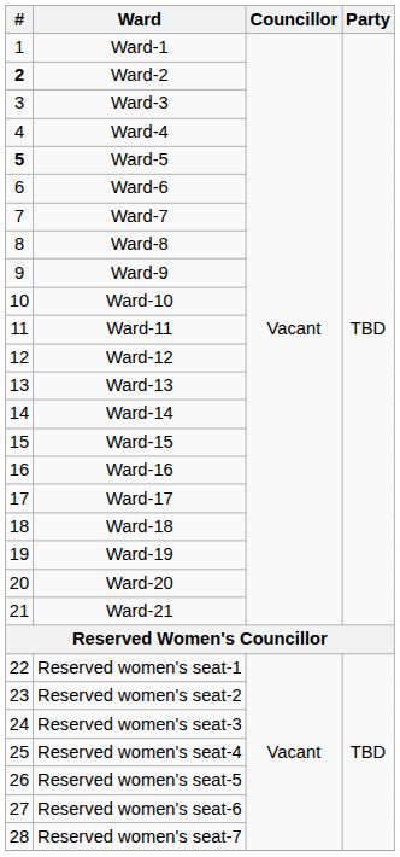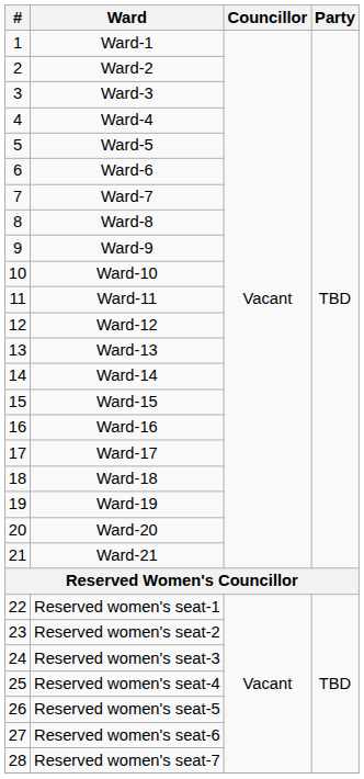Ward-2 | #: bold -> normal
Ward-5 | #: bold -> normal
